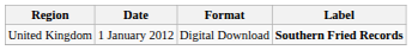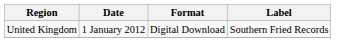United Kingdom | Label: bold -> normal
